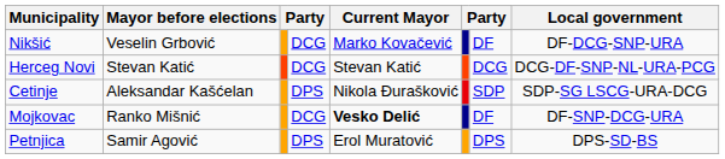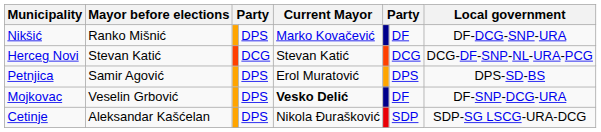Nikšić | Mayor before elections: Veselin Grbović -> Ranko Mišnić
Nikšić | column 4: DCG -> DPS
rows swapped: Cetinje <-> Petnjica
Mojkovac | Mayor before elections: Ranko Mišnić -> Veselin Grbović
Mojkovac | column 4: DCG -> DPS
